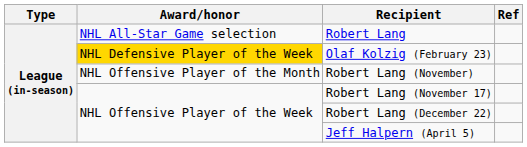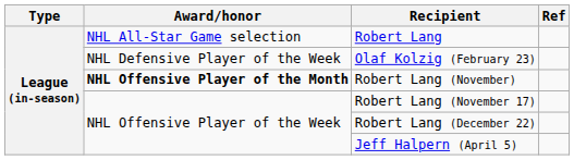Olaf Kolzig (February 23) | Award/honor: gold background -> no background
Robert Lang (November) | Award/honor: normal -> bold
